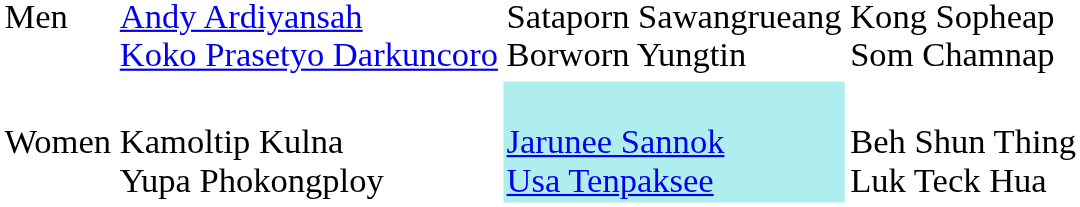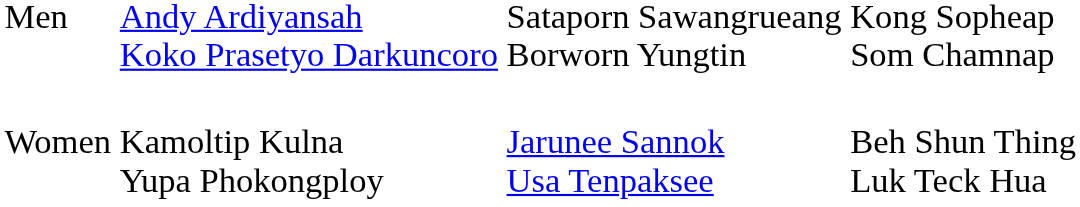Women | column 3: paleturquoise background -> no background
